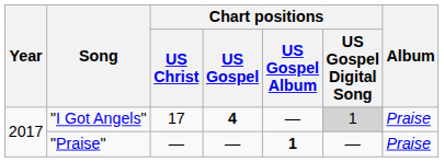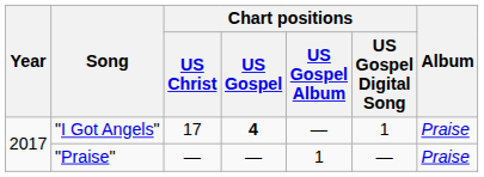"I Got Angels" | Chart positions / US Gospel Digital Song: lightgrey background -> no background
"Praise" | Chart positions / US Gospel Album: bold -> normal
